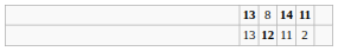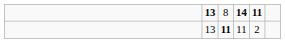row 2 | column 3: 12 -> 11
